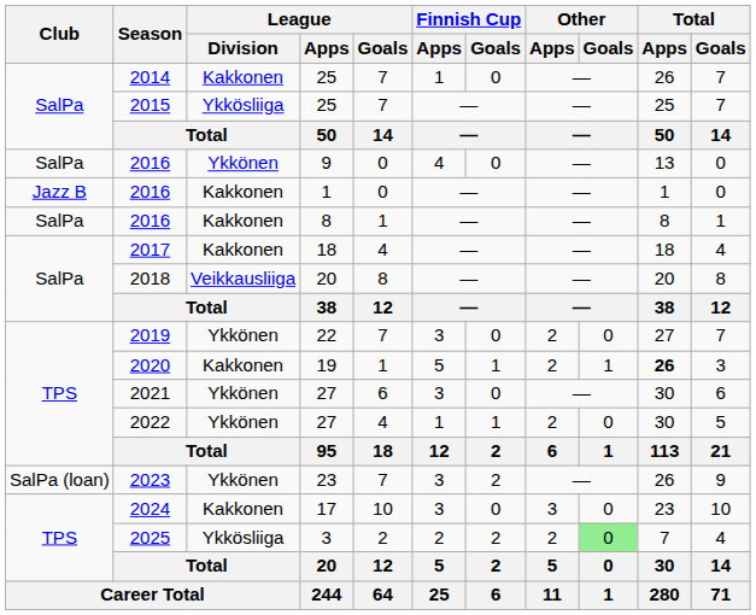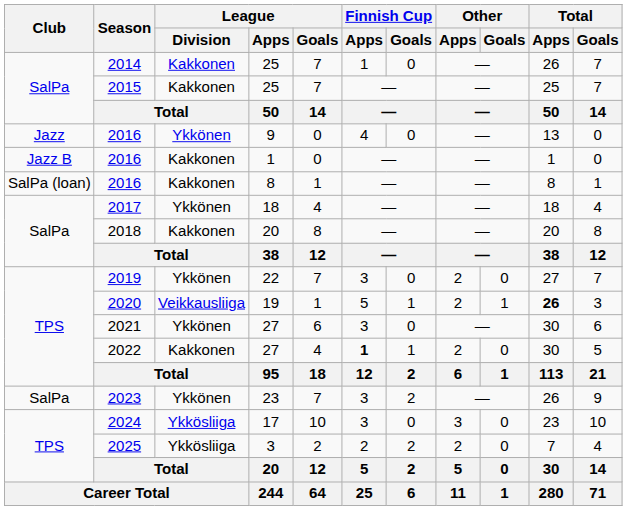2015 | League / Division: Ykkösliiga -> Kakkonen
2016 / 9 | Club: SalPa -> Jazz
2016 / 8 | Club: SalPa -> SalPa (loan)
2017 | League / Division: Kakkonen -> Ykkönen
2018 | League / Division: Veikkausliiga -> Kakkonen
2020 | League / Division: Kakkonen -> Veikkausliiga
2022 | League / Division: Ykkönen -> Kakkonen
2022 | Finnish Cup / Apps: normal -> bold
2023 | Club: SalPa (loan) -> SalPa
2024 | League / Division: Kakkonen -> Ykkösliiga
2025 | Other / Goals: lightgreen background -> no background
